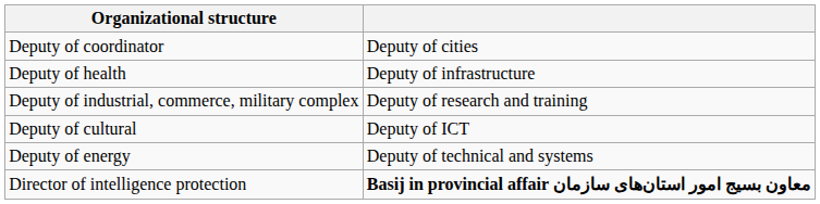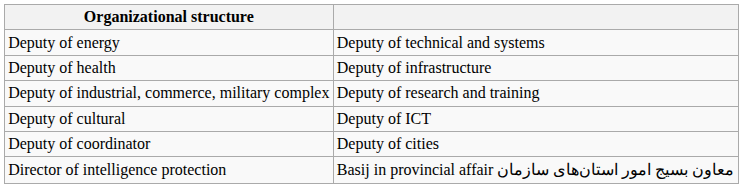rows swapped: Deputy of energy <-> Deputy of coordinator
Director of intelligence protection | column 2: bold -> normal
